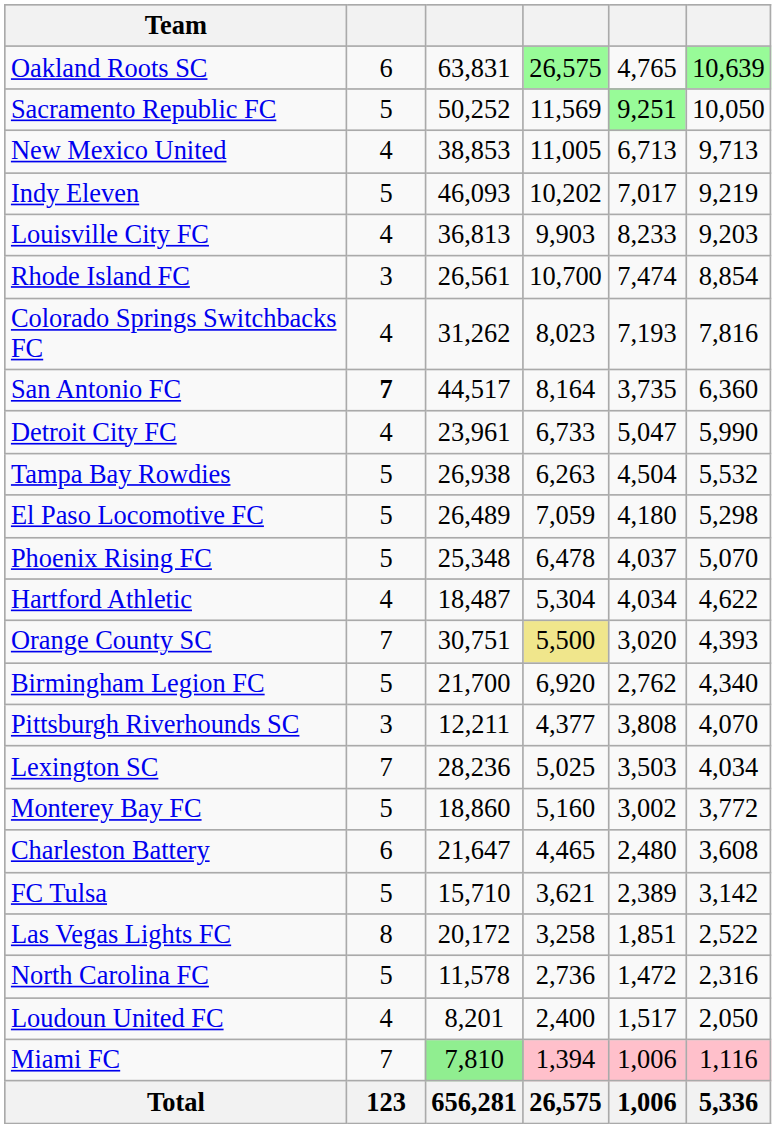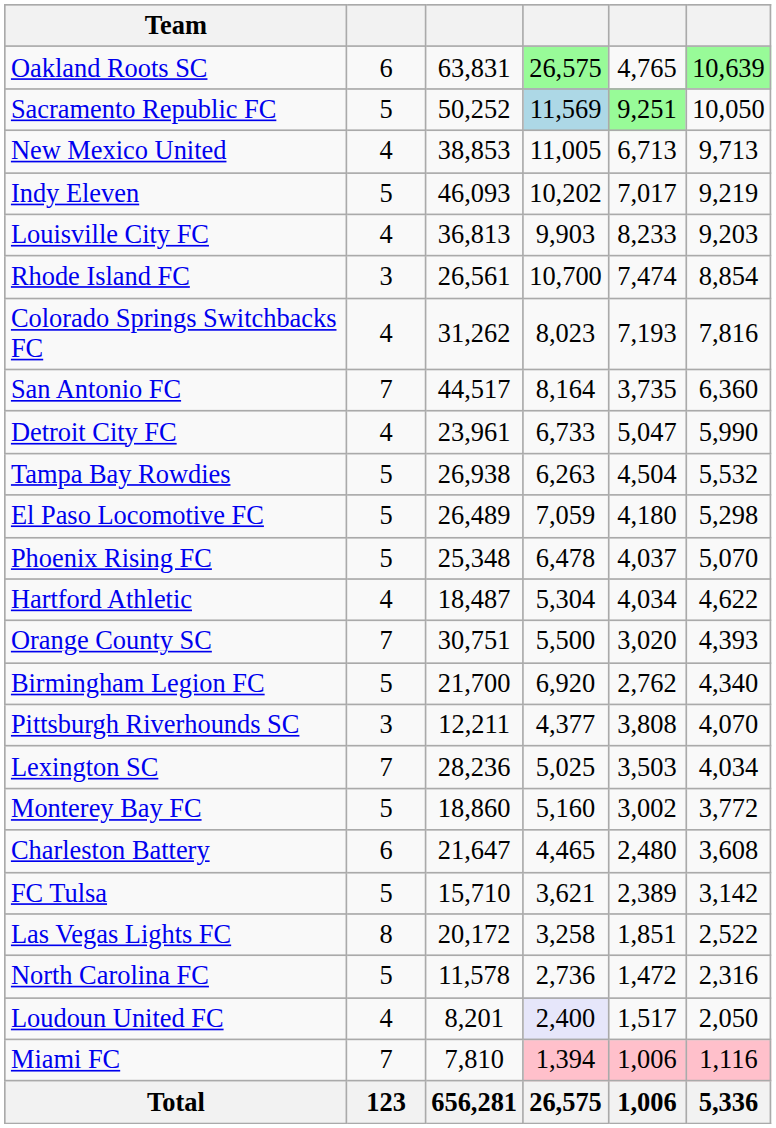Sacramento Republic FC | column 4: no background -> lightblue background
San Antonio FC | column 2: bold -> normal
Orange County SC | column 4: khaki background -> no background
Loudoun United FC | column 4: no background -> lavender background
Miami FC | column 3: lightgreen background -> no background
